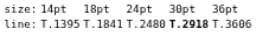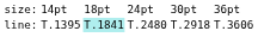line: | column 3: no background -> paleturquoise background
line: | column 5: bold -> normal
